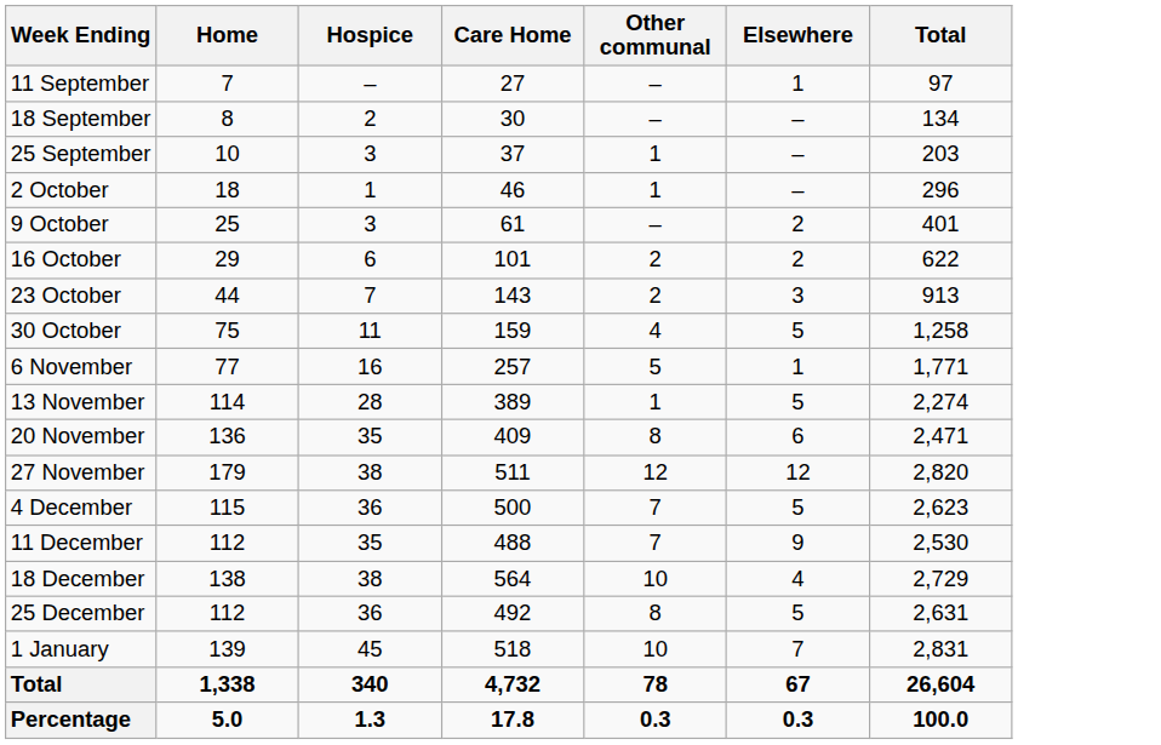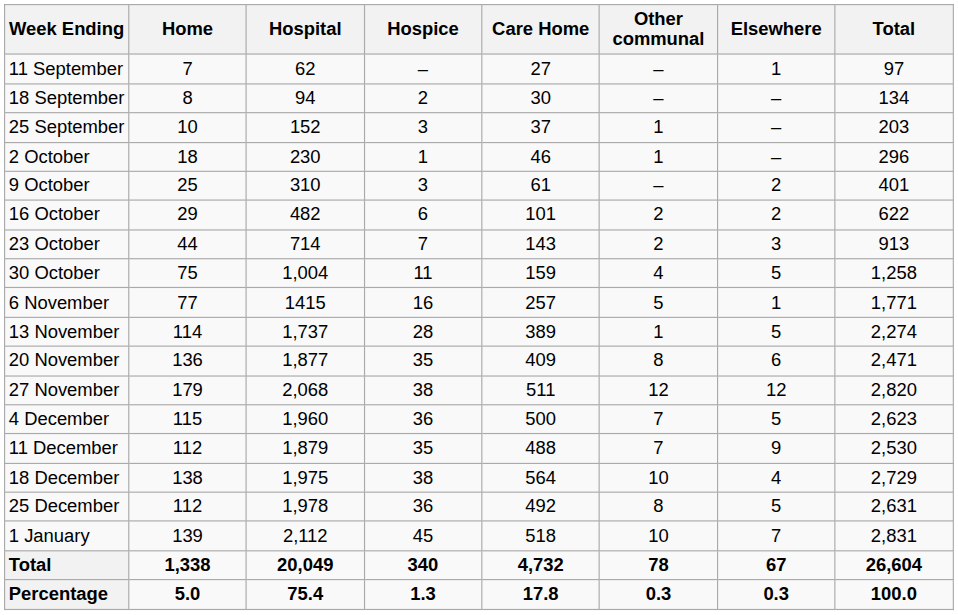+ column: Hospital | 62 | 94 | 152 | 230 | 310 | 482 | 714 | 1,004 | 1415 | 1,737 | 1,877 | 2,068 | 1,960 | 1,879 | 1,975 | 1,978 | 2,112 | 20,049 | 75.4
